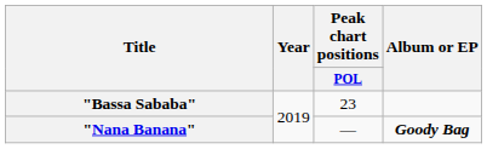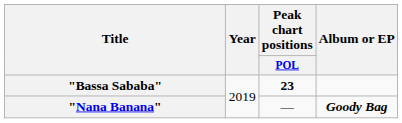"Bassa Sababa" | Peak chart positions / POL: normal -> bold
